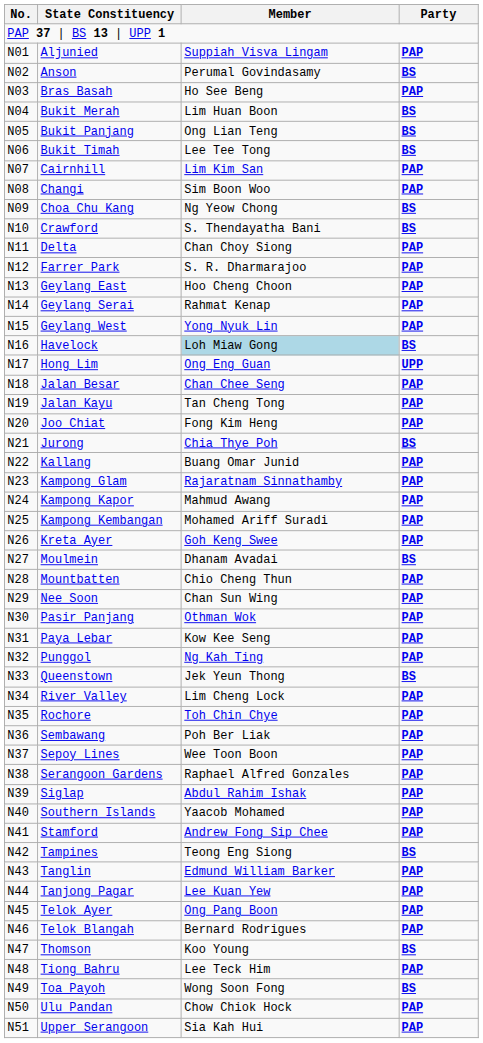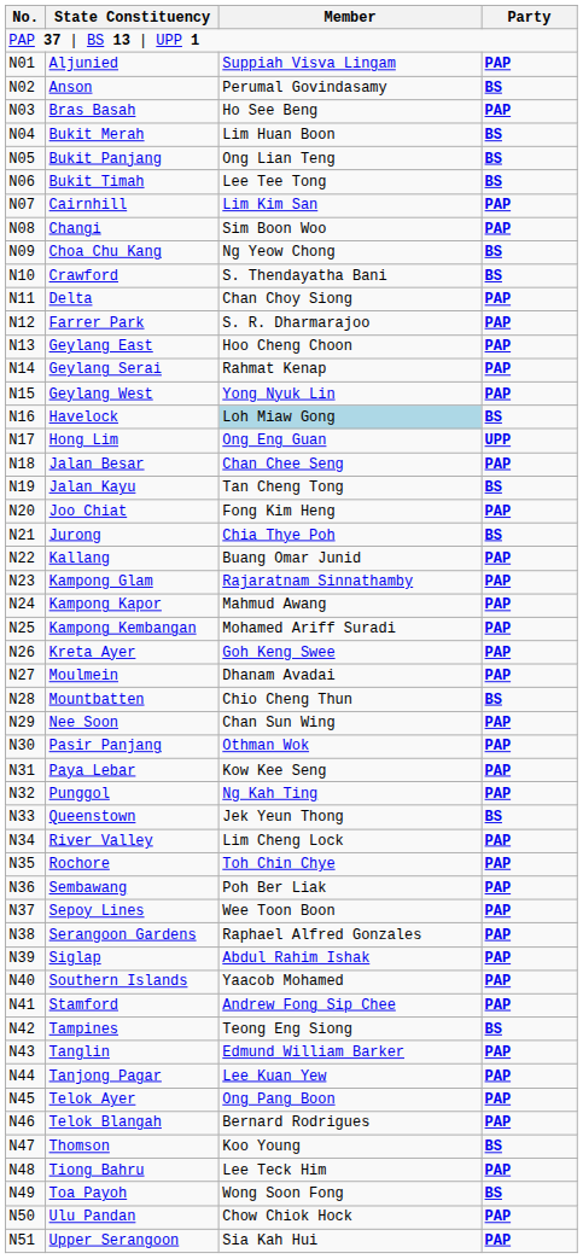Jalan Kayu | Party: PAP -> BS
Moulmein | Party: BS -> PAP
Mountbatten | Party: PAP -> BS
